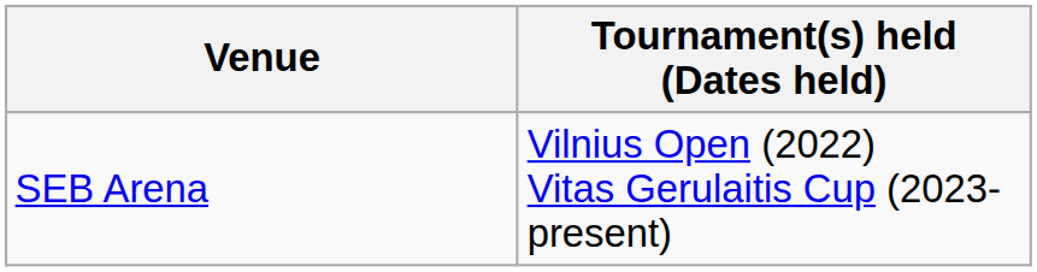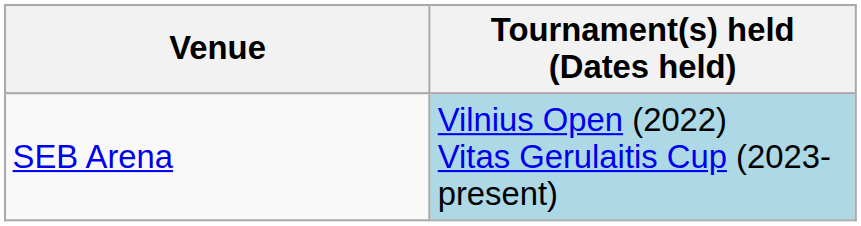SEB Arena | Tournament(s) held (Dates held): no background -> lightblue background
